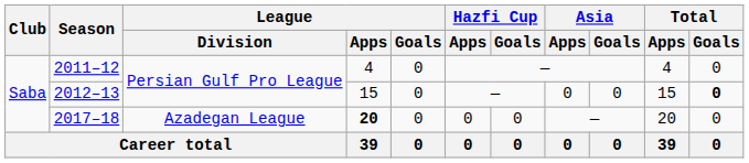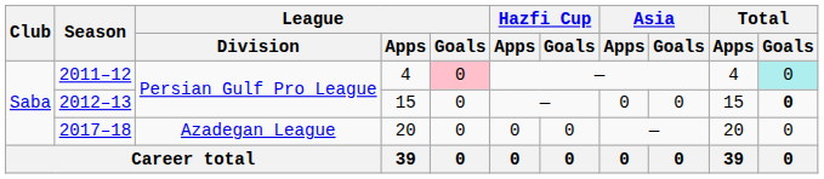2011–12 | League / Goals: no background -> pink background
2011–12 | Total / Goals: no background -> paleturquoise background
2017–18 | League / Apps: bold -> normal
